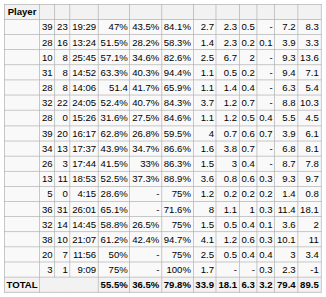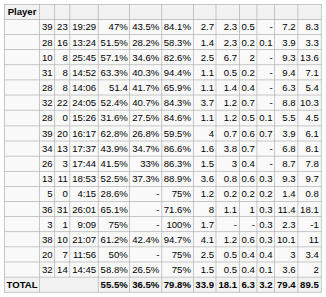15:26 | column 11: 0.4 -> 0.1
rows swapped: 14:45 <-> 9:09
